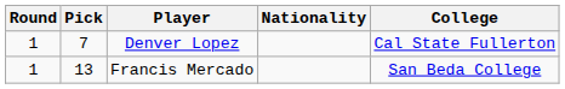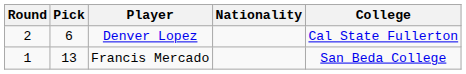Denver Lopez | Round: 1 -> 2
Denver Lopez | Pick: 7 -> 6
